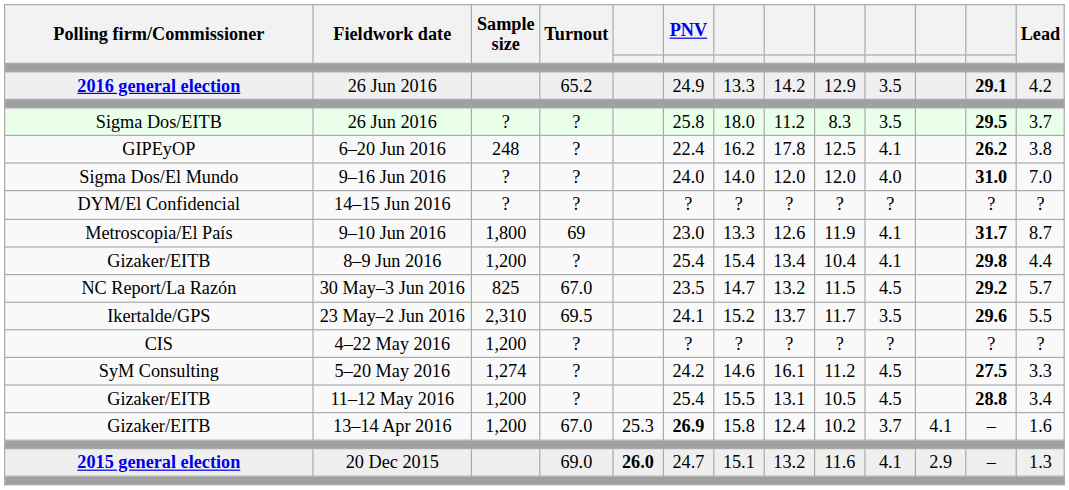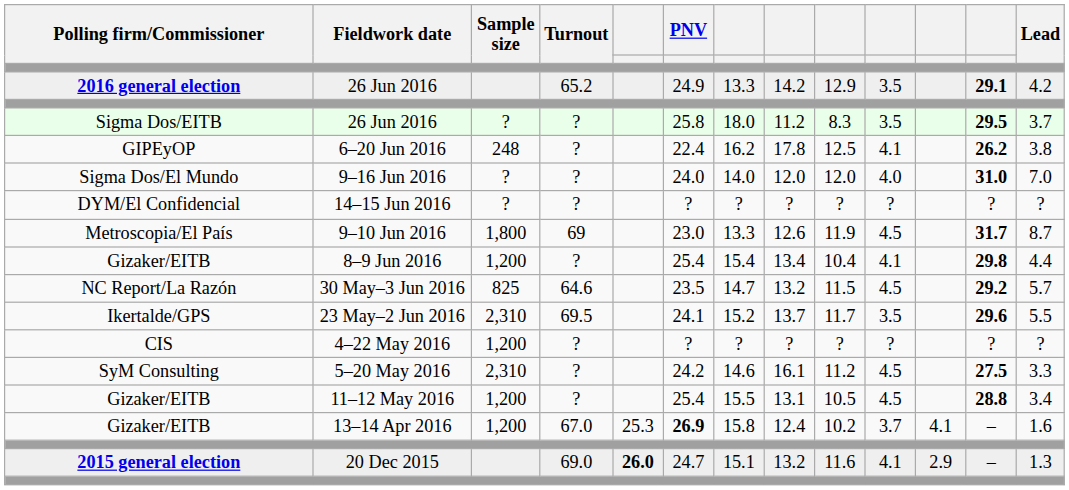9–10 Jun 2016 | column 10: 4.1 -> 4.5
30 May–3 Jun 2016 | Turnout: 67.0 -> 64.6
5–20 May 2016 | Sample size: 1,274 -> 2,310
